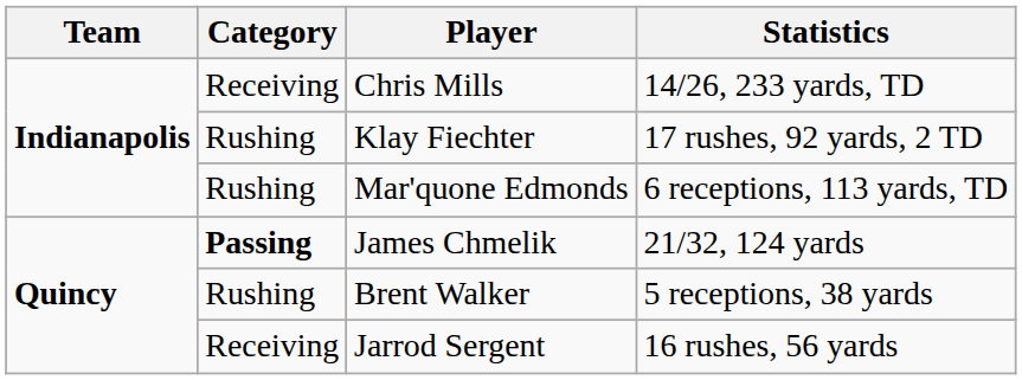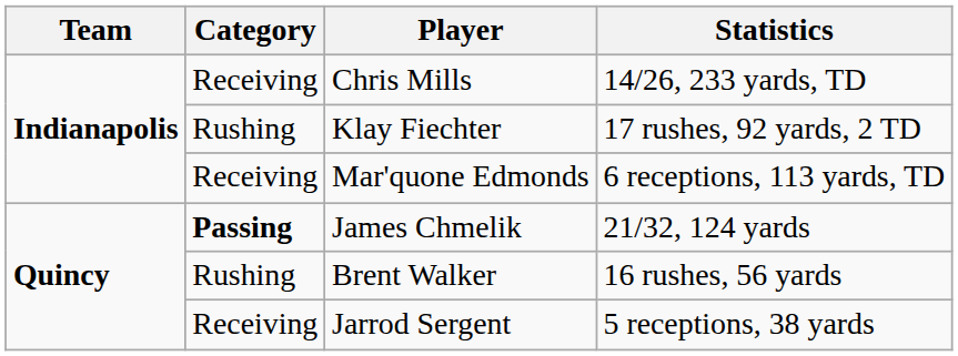Mar'quone Edmonds | Category: Rushing -> Receiving
Brent Walker | Statistics: 5 receptions, 38 yards -> 16 rushes, 56 yards
Jarrod Sergent | Statistics: 16 rushes, 56 yards -> 5 receptions, 38 yards
